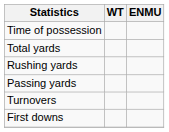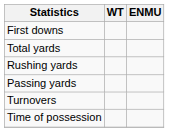rows swapped: First downs <-> Time of possession
